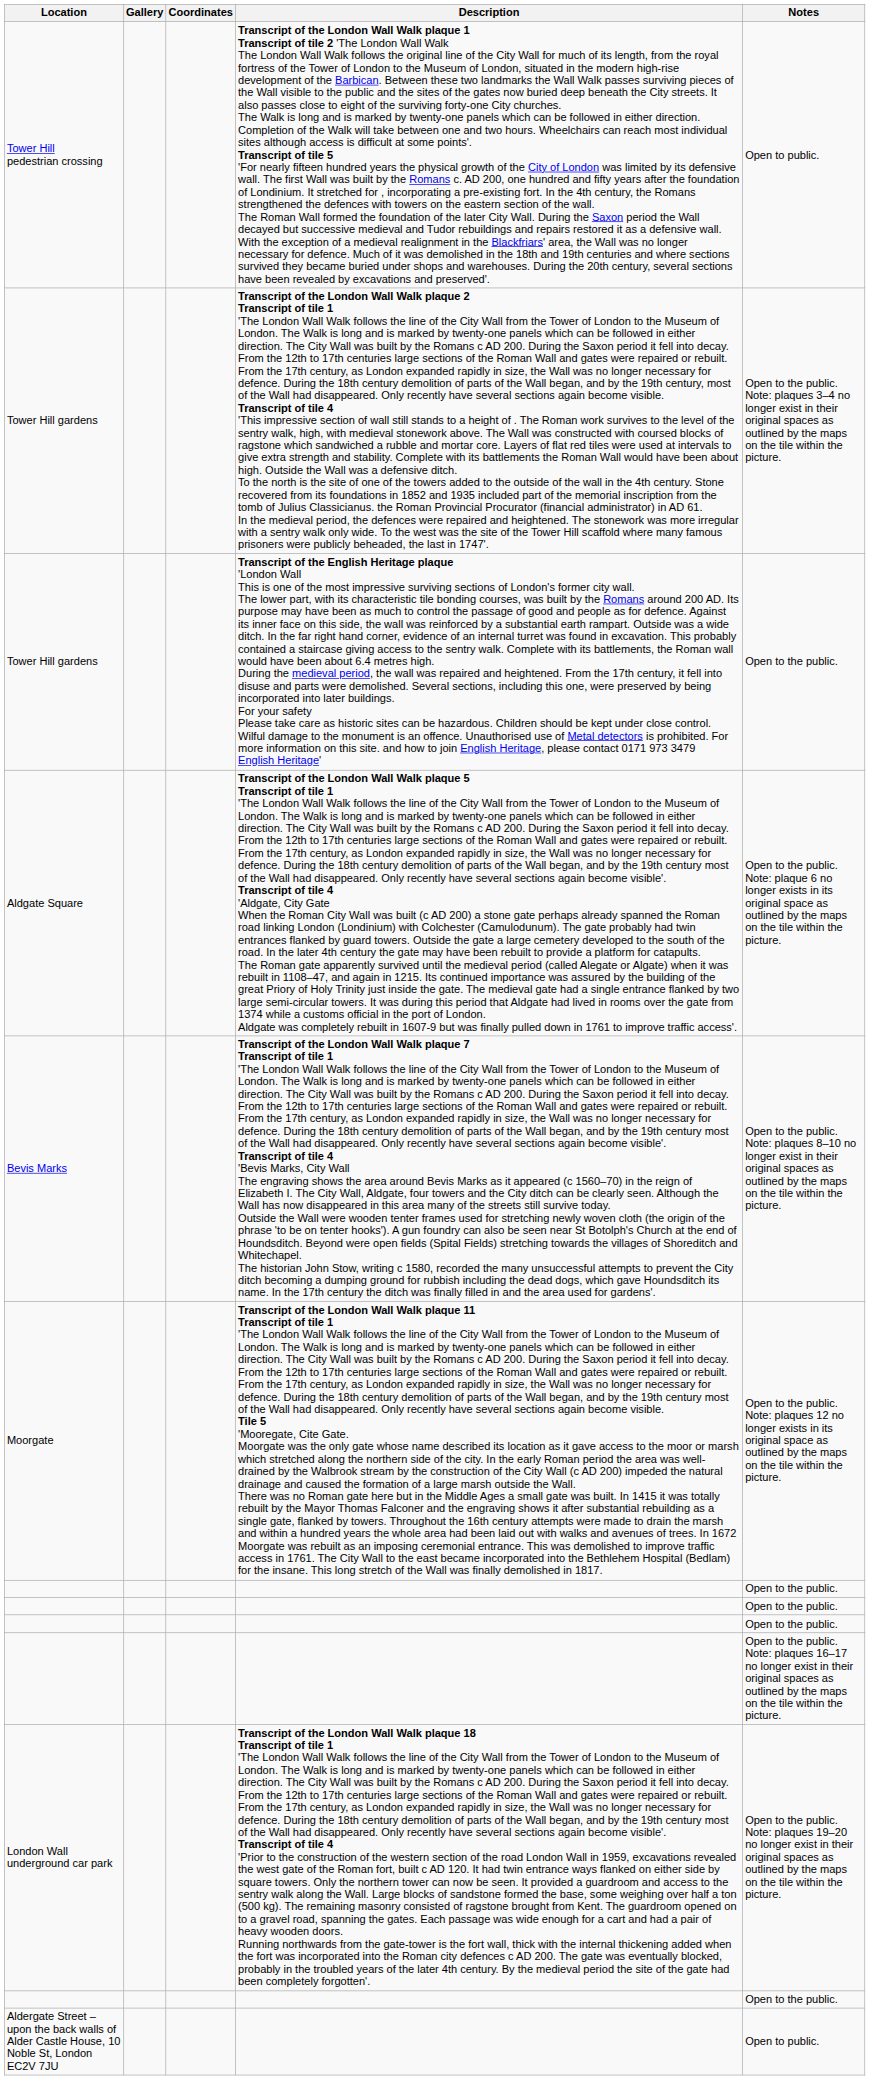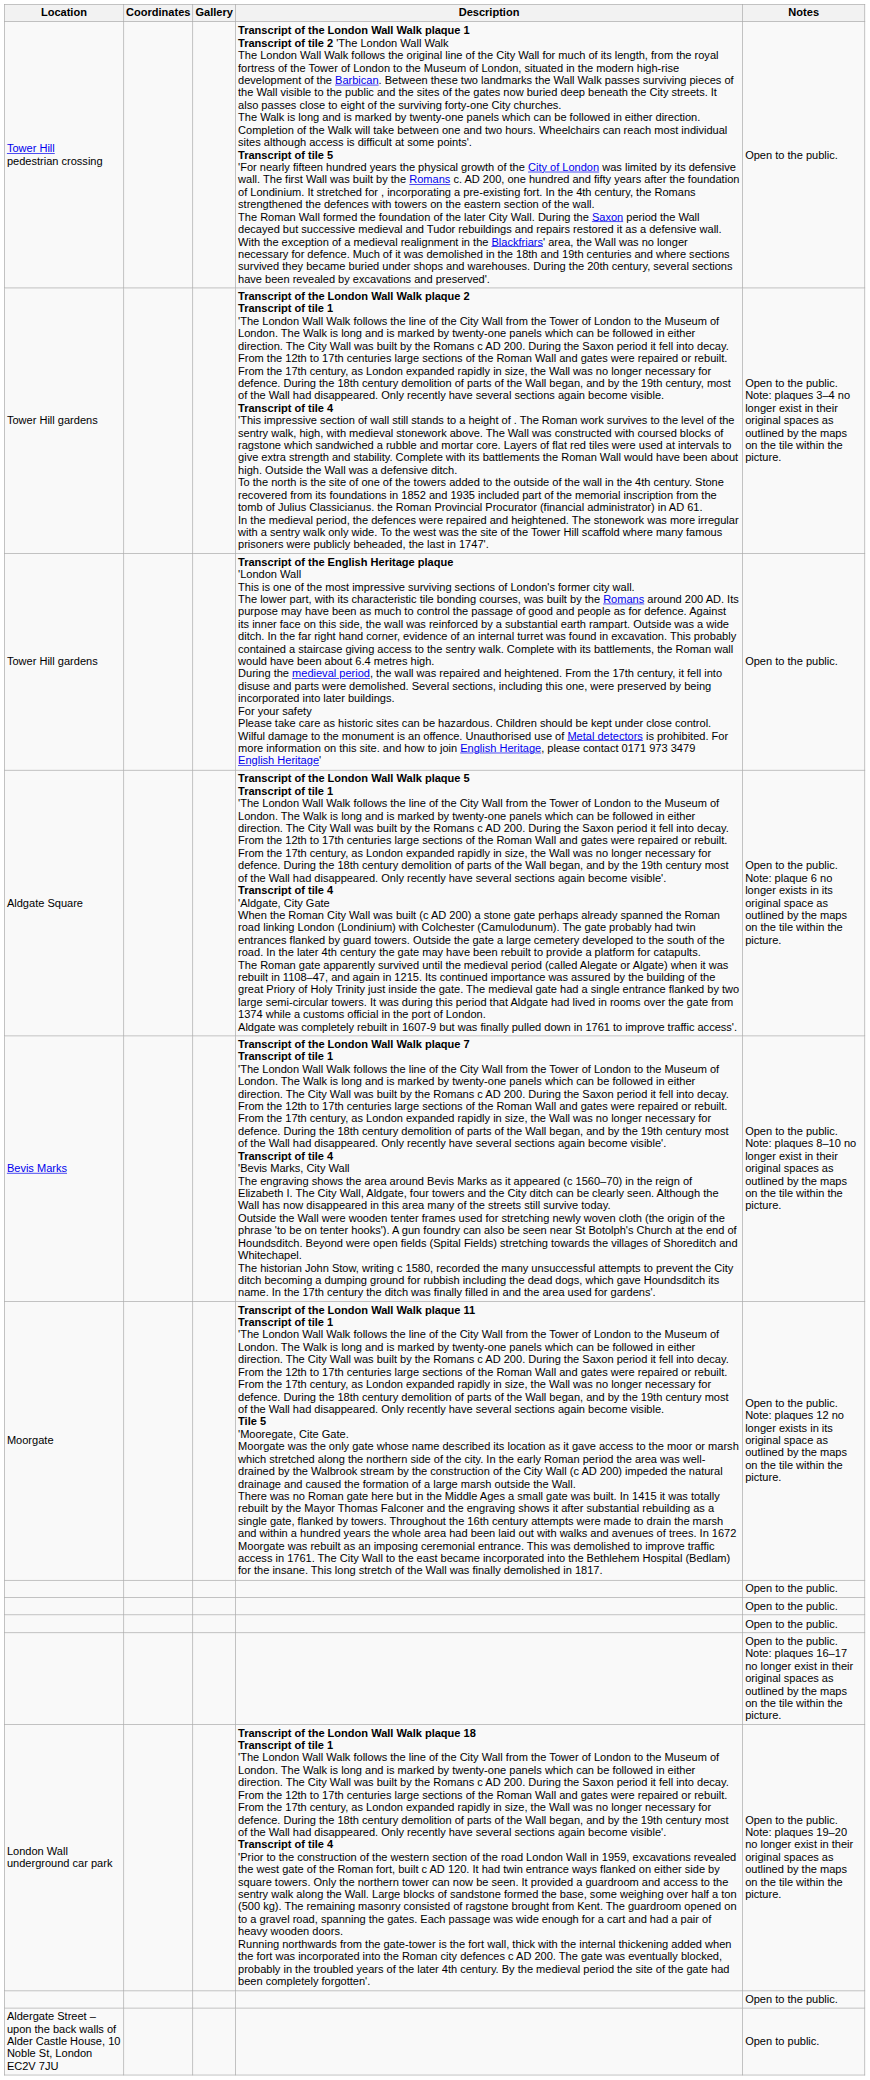columns swapped: Coordinates <-> Gallery
Tower Hill pedestrian crossing | Notes: Open to public. -> Open to the public.
